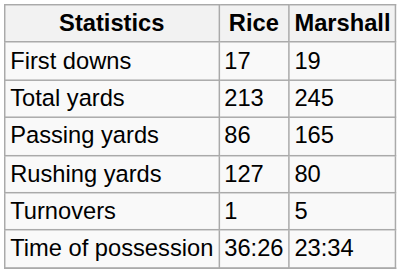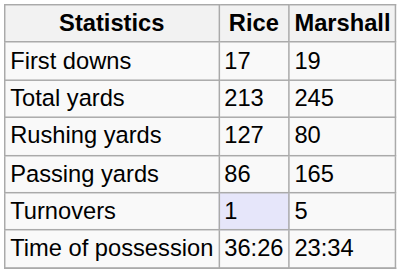rows swapped: Rushing yards <-> Passing yards
Turnovers | Rice: no background -> lavender background
